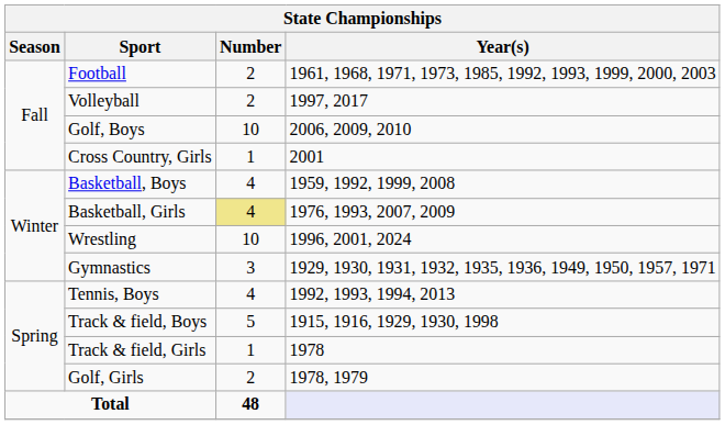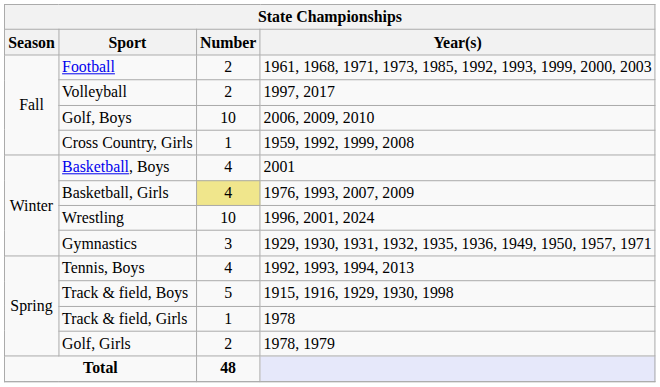Cross Country, Girls | Year(s): 2001 -> 1959, 1992, 1999, 2008
Basketball, Boys | Year(s): 1959, 1992, 1999, 2008 -> 2001
